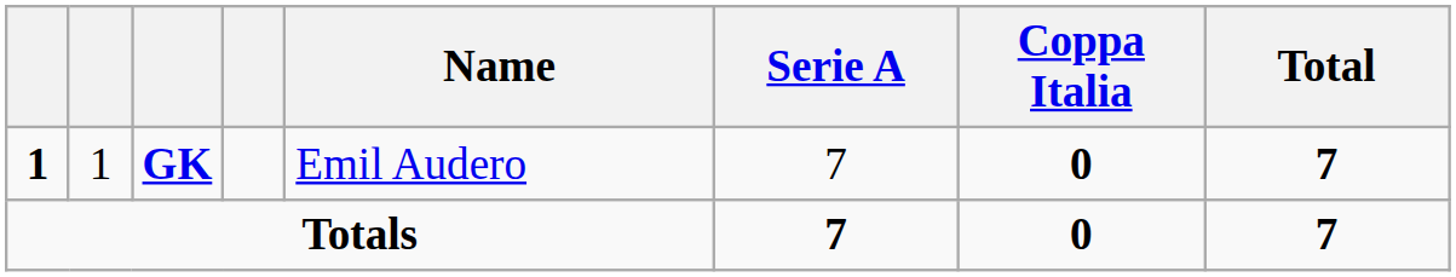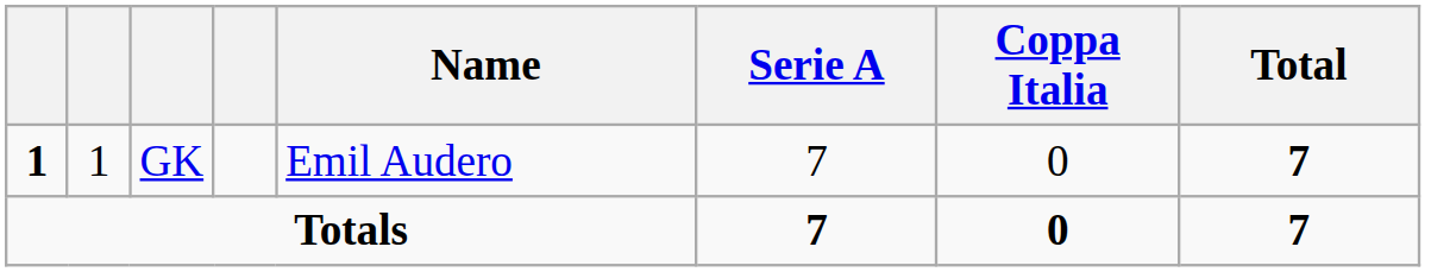row 2 | column 3: bold -> normal
row 2 | Coppa Italia: bold -> normal
